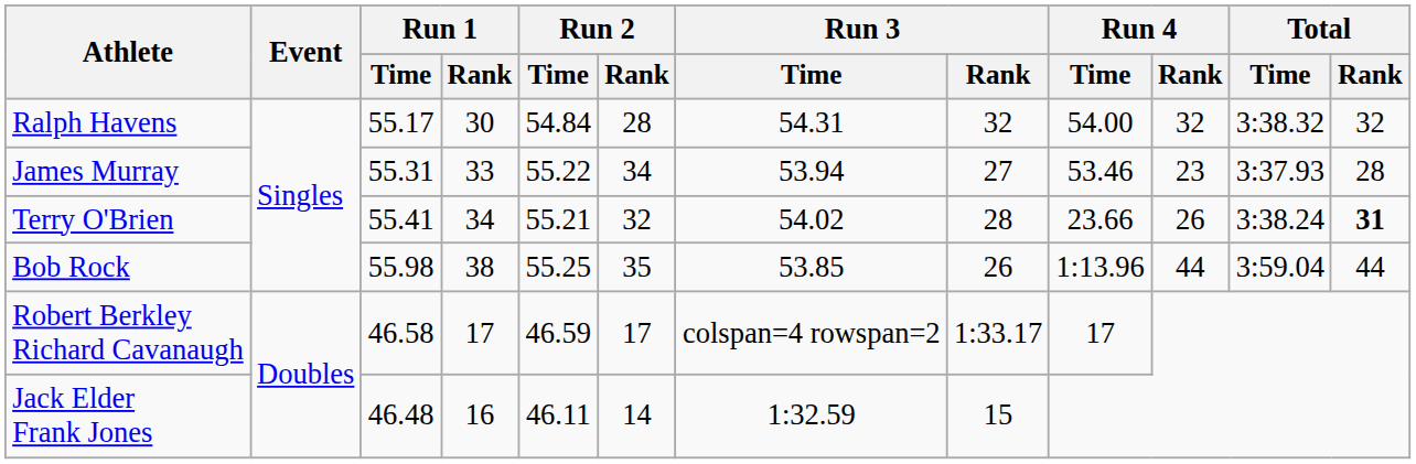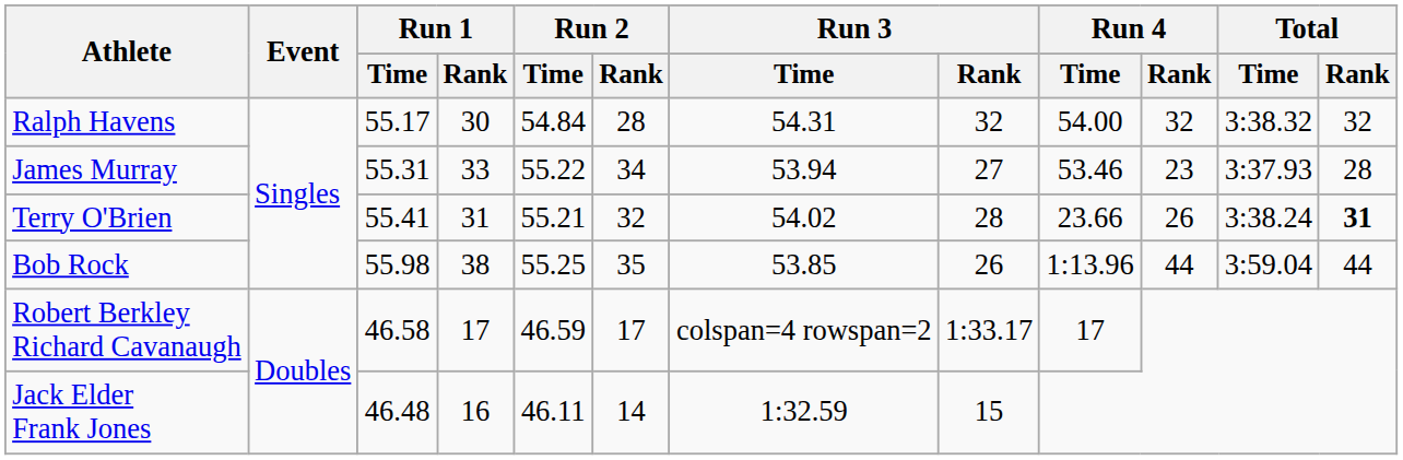Terry O'Brien | Run 1 / Rank: 34 -> 31
